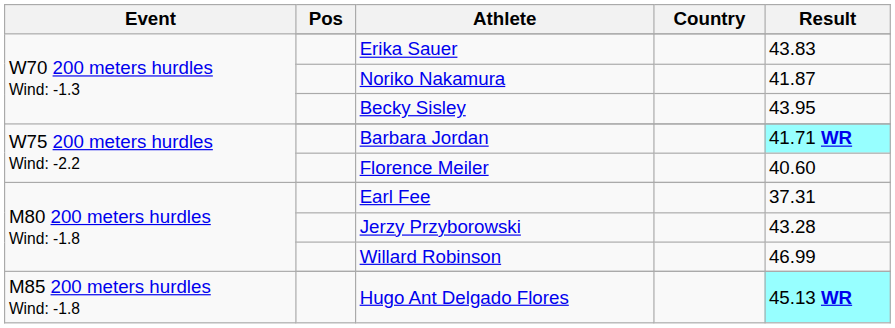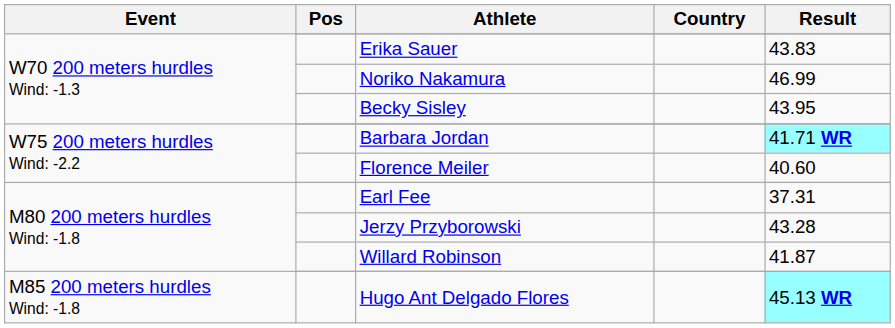Noriko Nakamura | Result: 41.87 -> 46.99
Willard Robinson | Result: 46.99 -> 41.87
